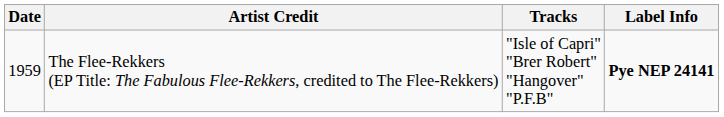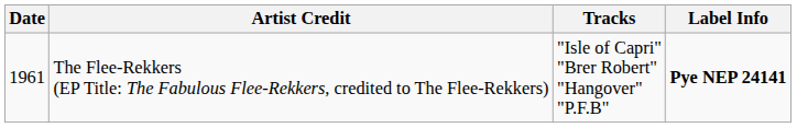row 2 | Date: 1959 -> 1961
